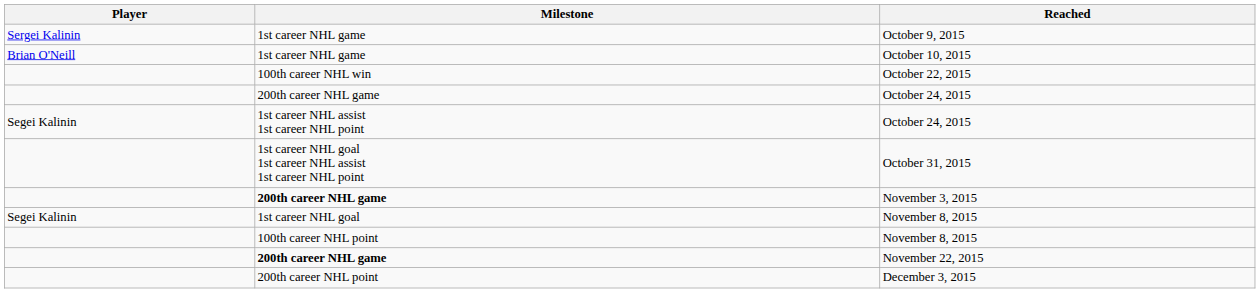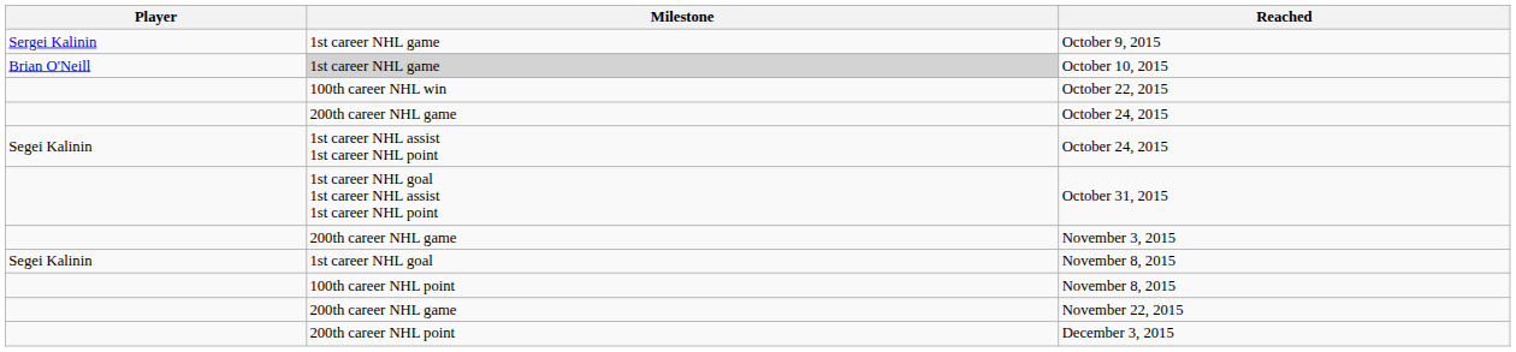row 3 | Milestone: no background -> lightgrey background
row 8 | Milestone: bold -> normal
row 11 | Milestone: bold -> normal
